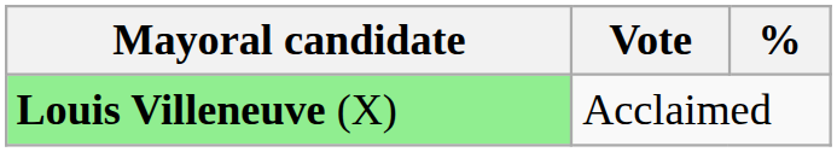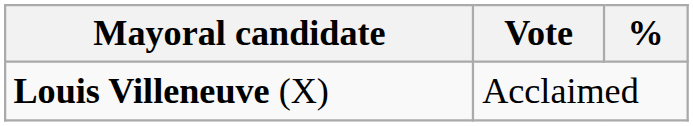Louis Villeneuve (X) | Mayoral candidate: lightgreen background -> no background
